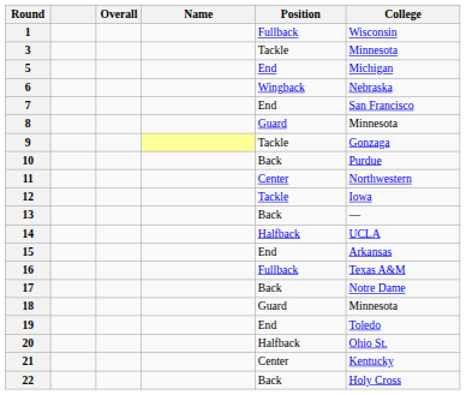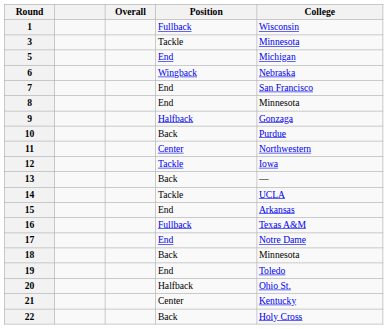- column: Name
8 | Position: Guard -> End
9 | Position: Tackle -> Halfback
14 | Position: Halfback -> Tackle
17 | Position: Back -> End
18 | Position: Guard -> Back
